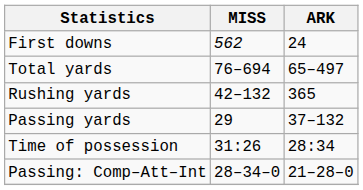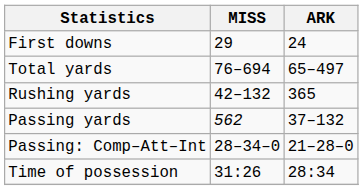First downs | MISS: 562 -> 29
Passing yards | MISS: 29 -> 562
rows swapped: Passing: Comp–Att–Int <-> Time of possession
